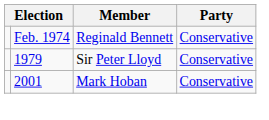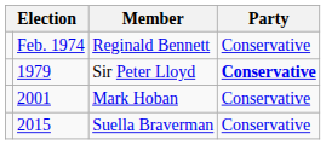Sir Peter Lloyd | Party: normal -> bold
+ row: 2015 | Suella Braverman | Conservative
